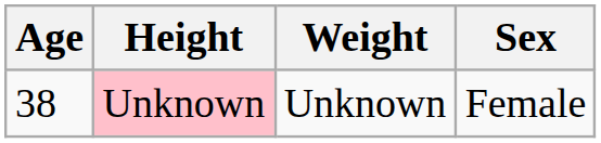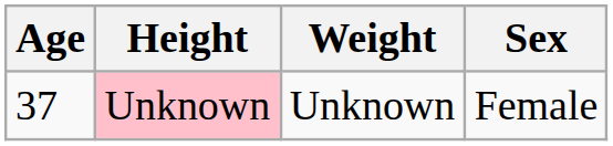row 2 | Age: 38 -> 37
